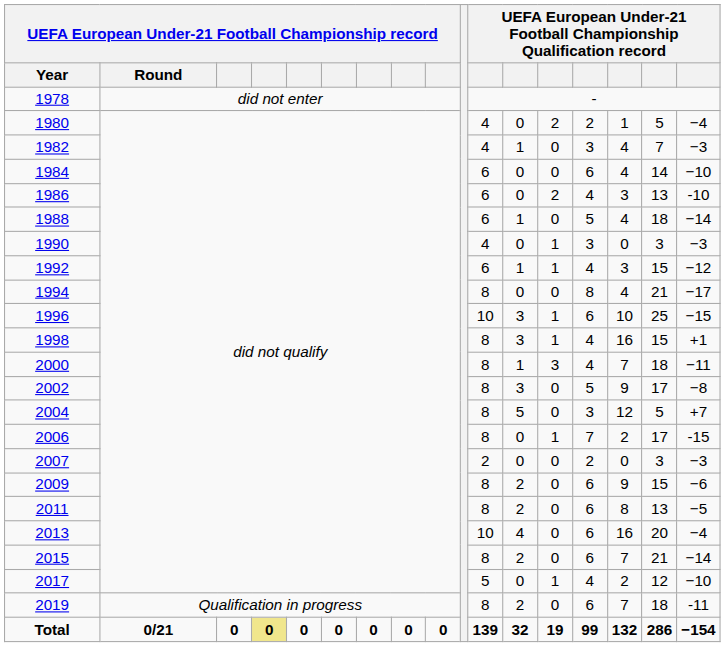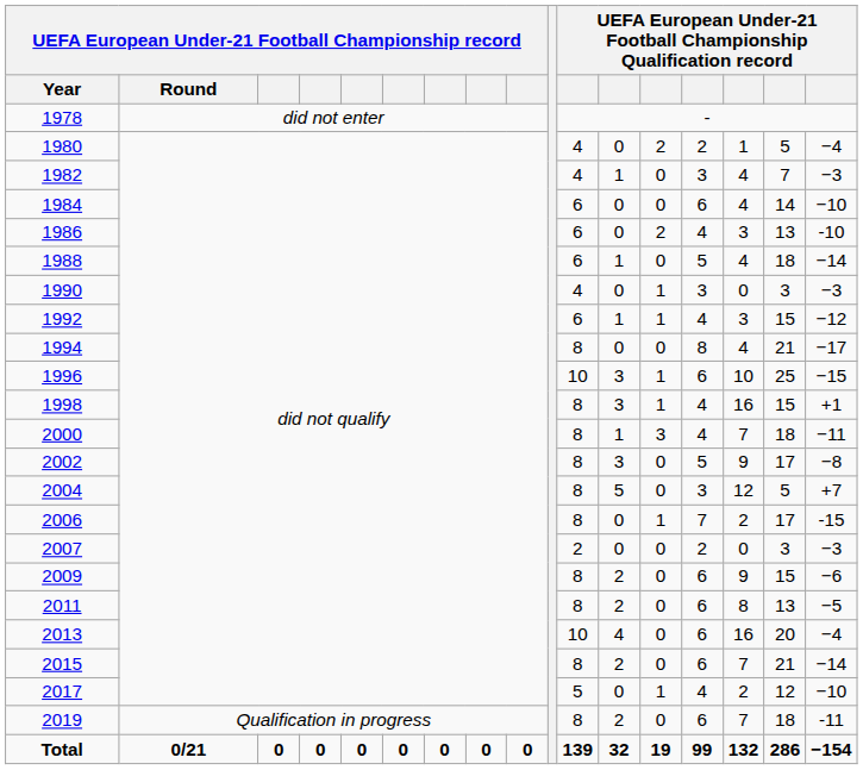Total | column 4: khaki background -> no background
